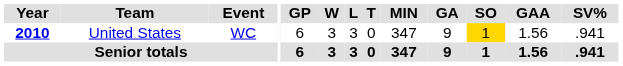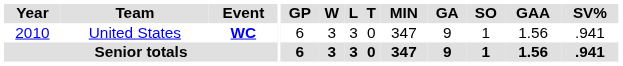United States | Year: bold -> normal
United States | Event: normal -> bold
United States | SO: gold background -> no background
